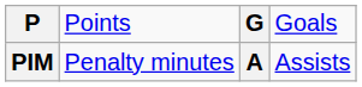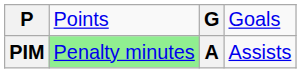PIM | column 2: no background -> lightgreen background
